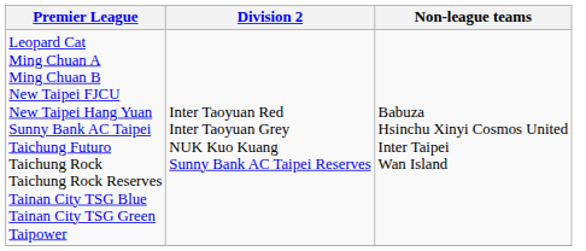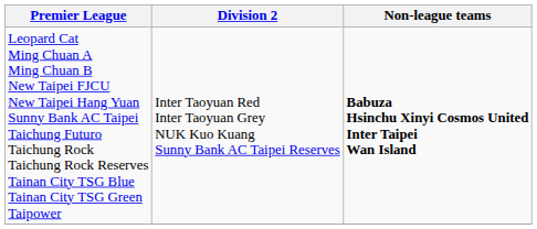row 2 | Non-league teams: normal -> bold
